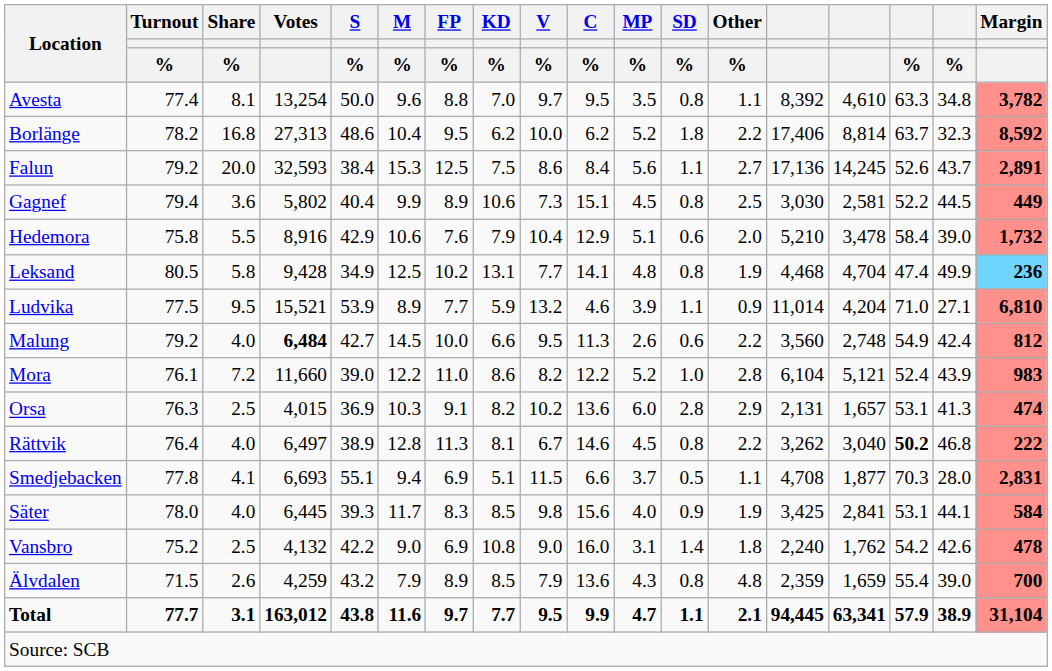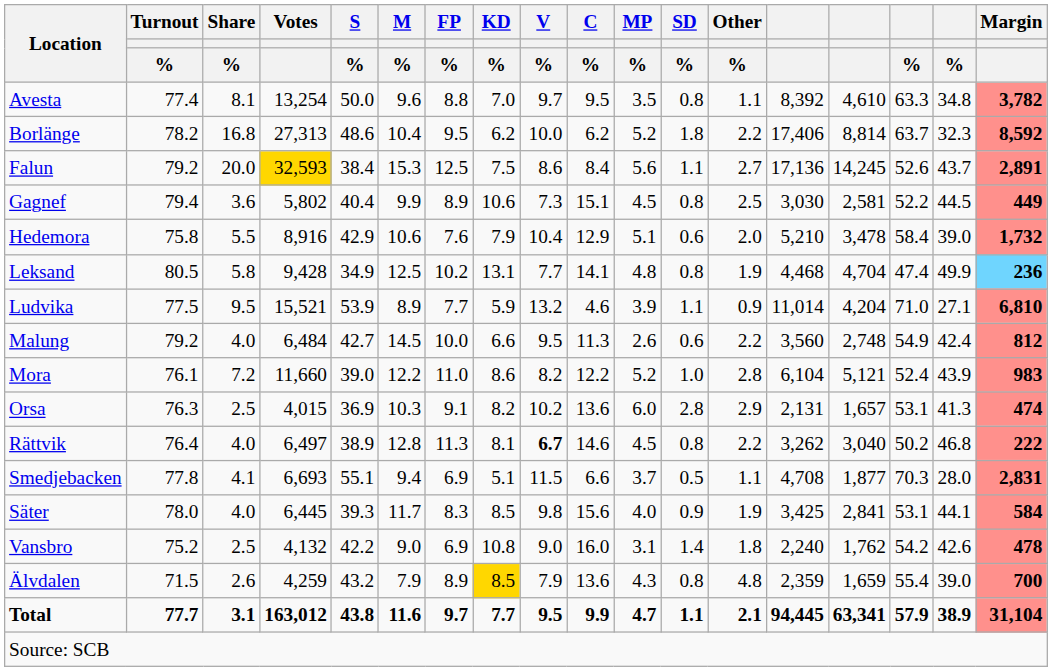Falun | Votes: no background -> gold background
Malung | Votes: bold -> normal
Rättvik | V / %: normal -> bold
Rättvik | column 16: bold -> normal
Älvdalen | KD / %: no background -> gold background
